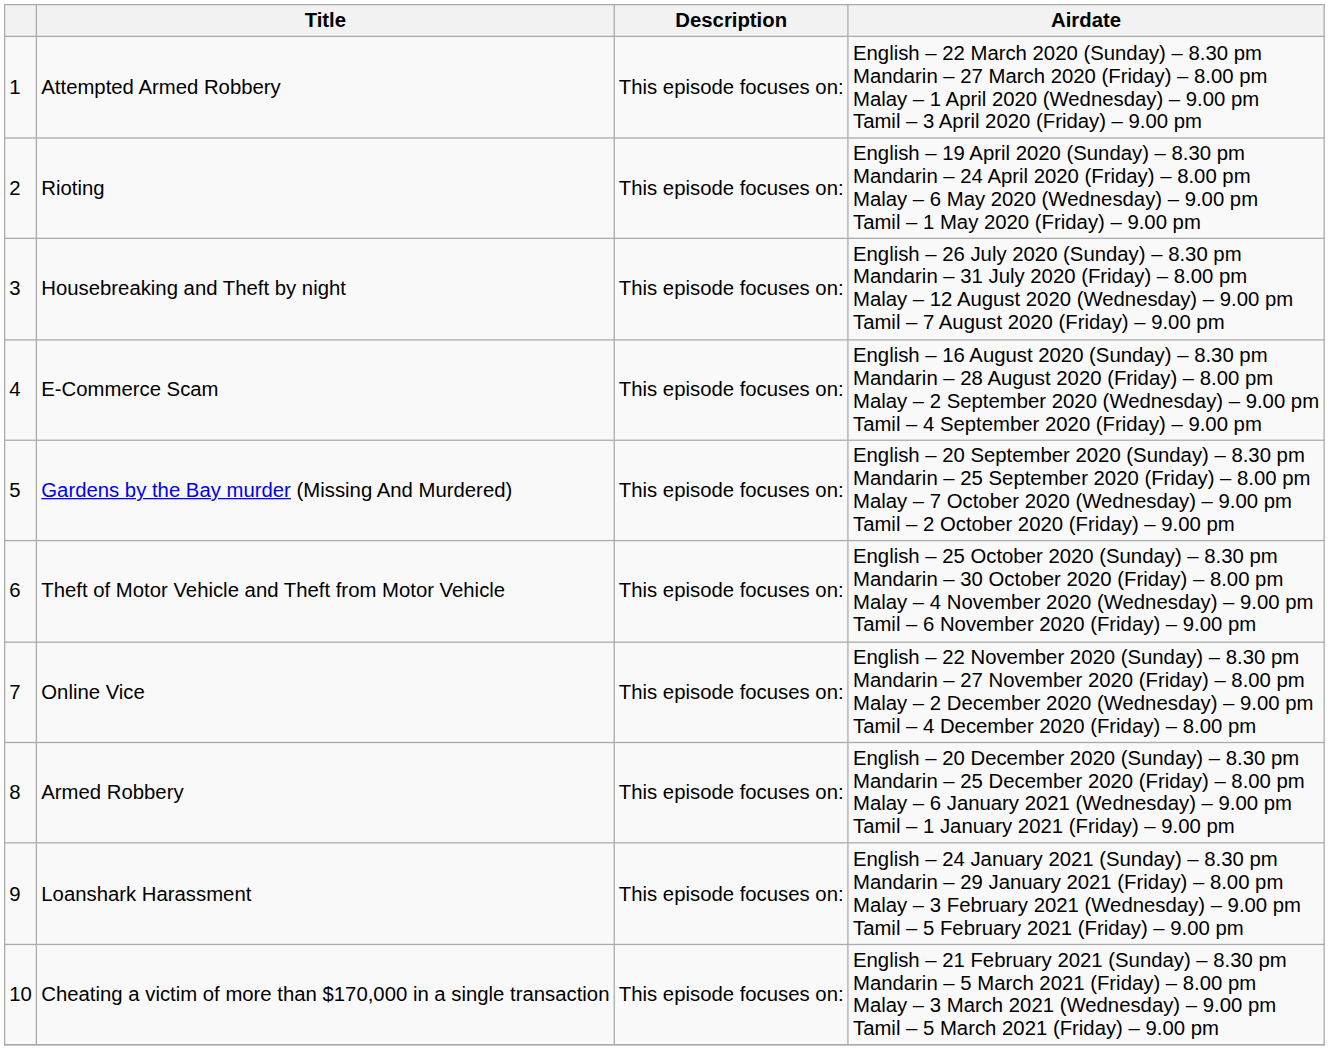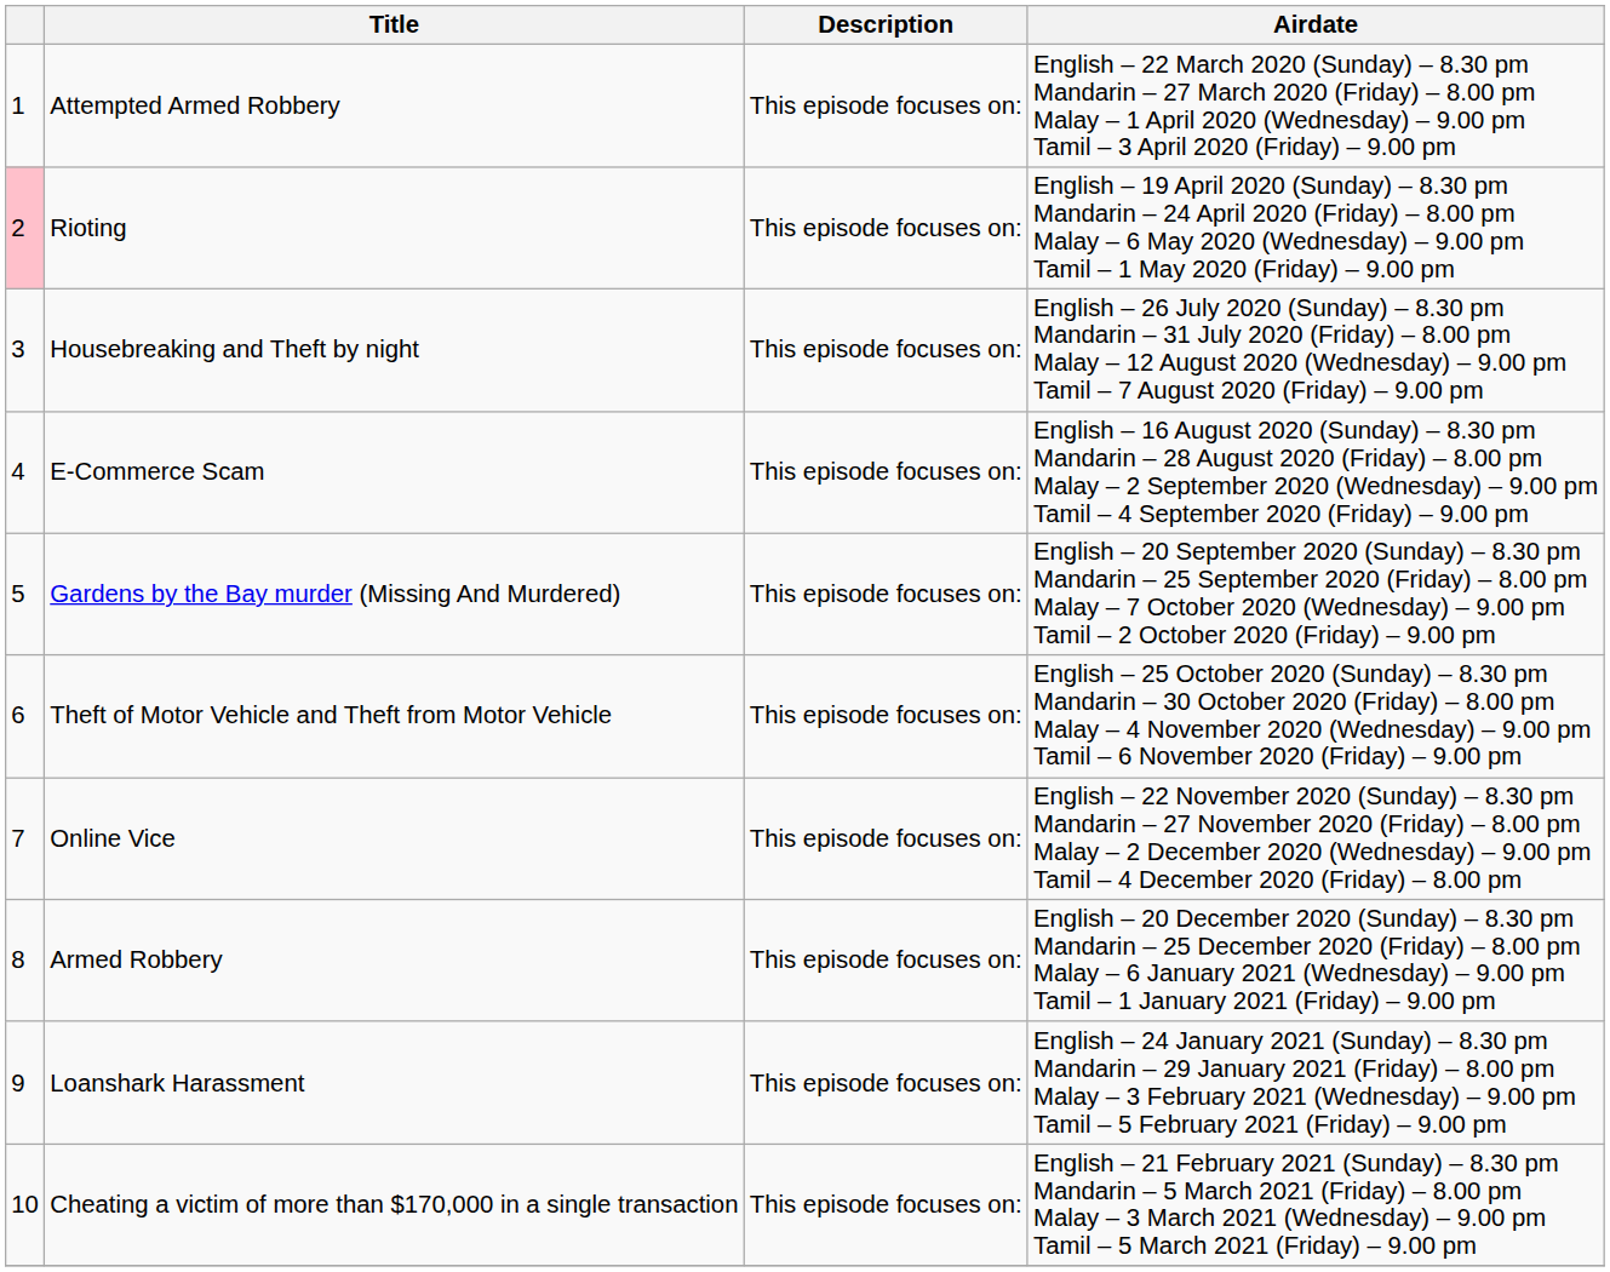Rioting | column 1: no background -> pink background
